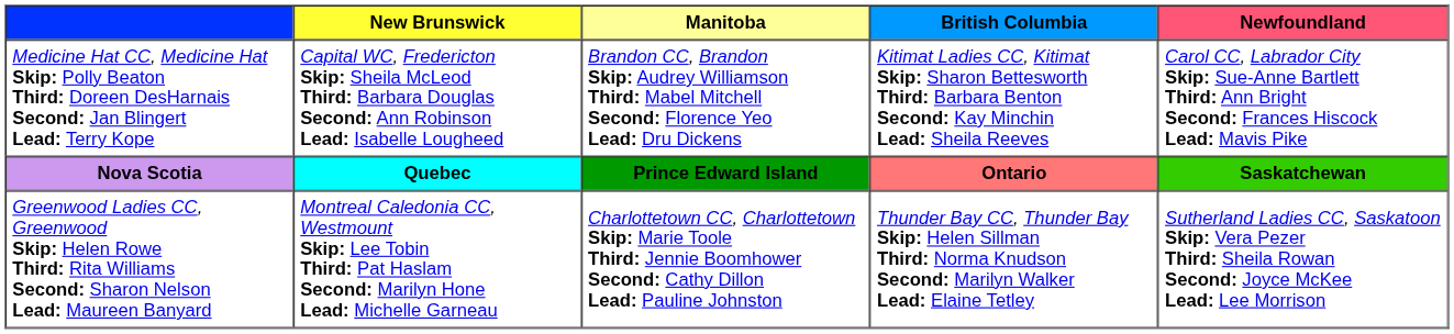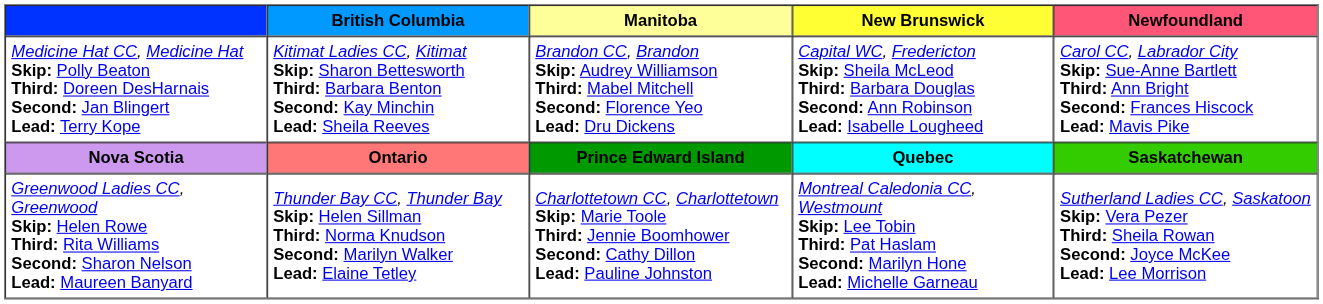columns swapped: British Columbia <-> New Brunswick
